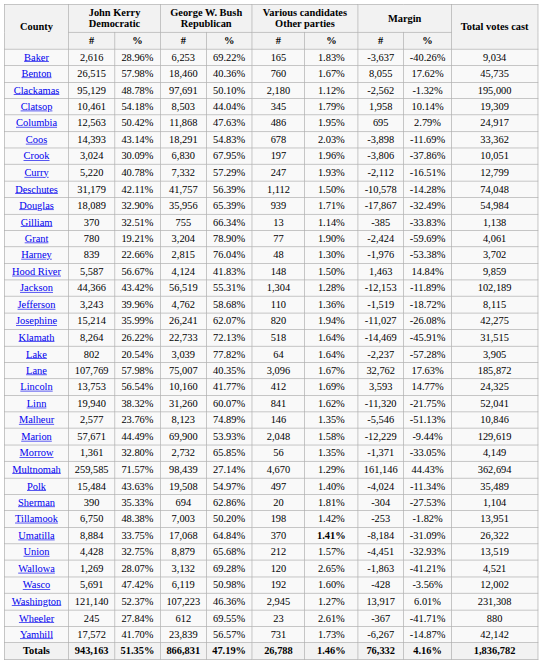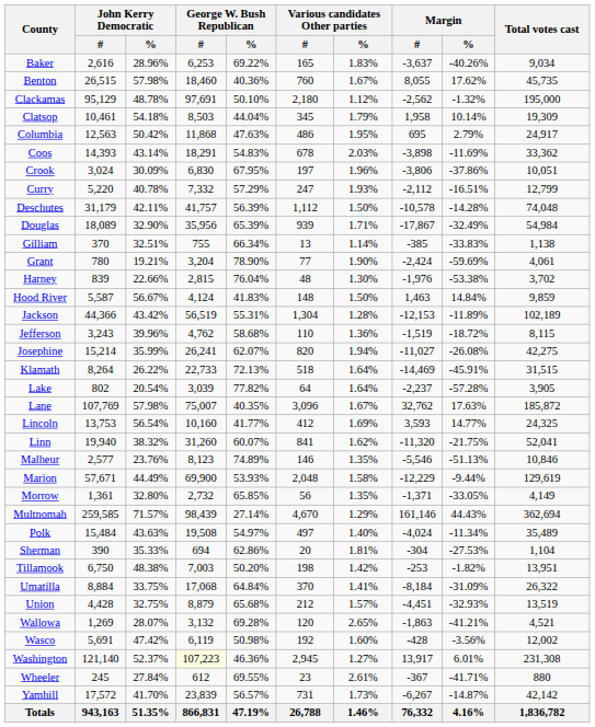Umatilla | Various candidates Other parties / %: bold -> normal
Washington | George W. Bush Republican / #: no background -> lightyellow background
